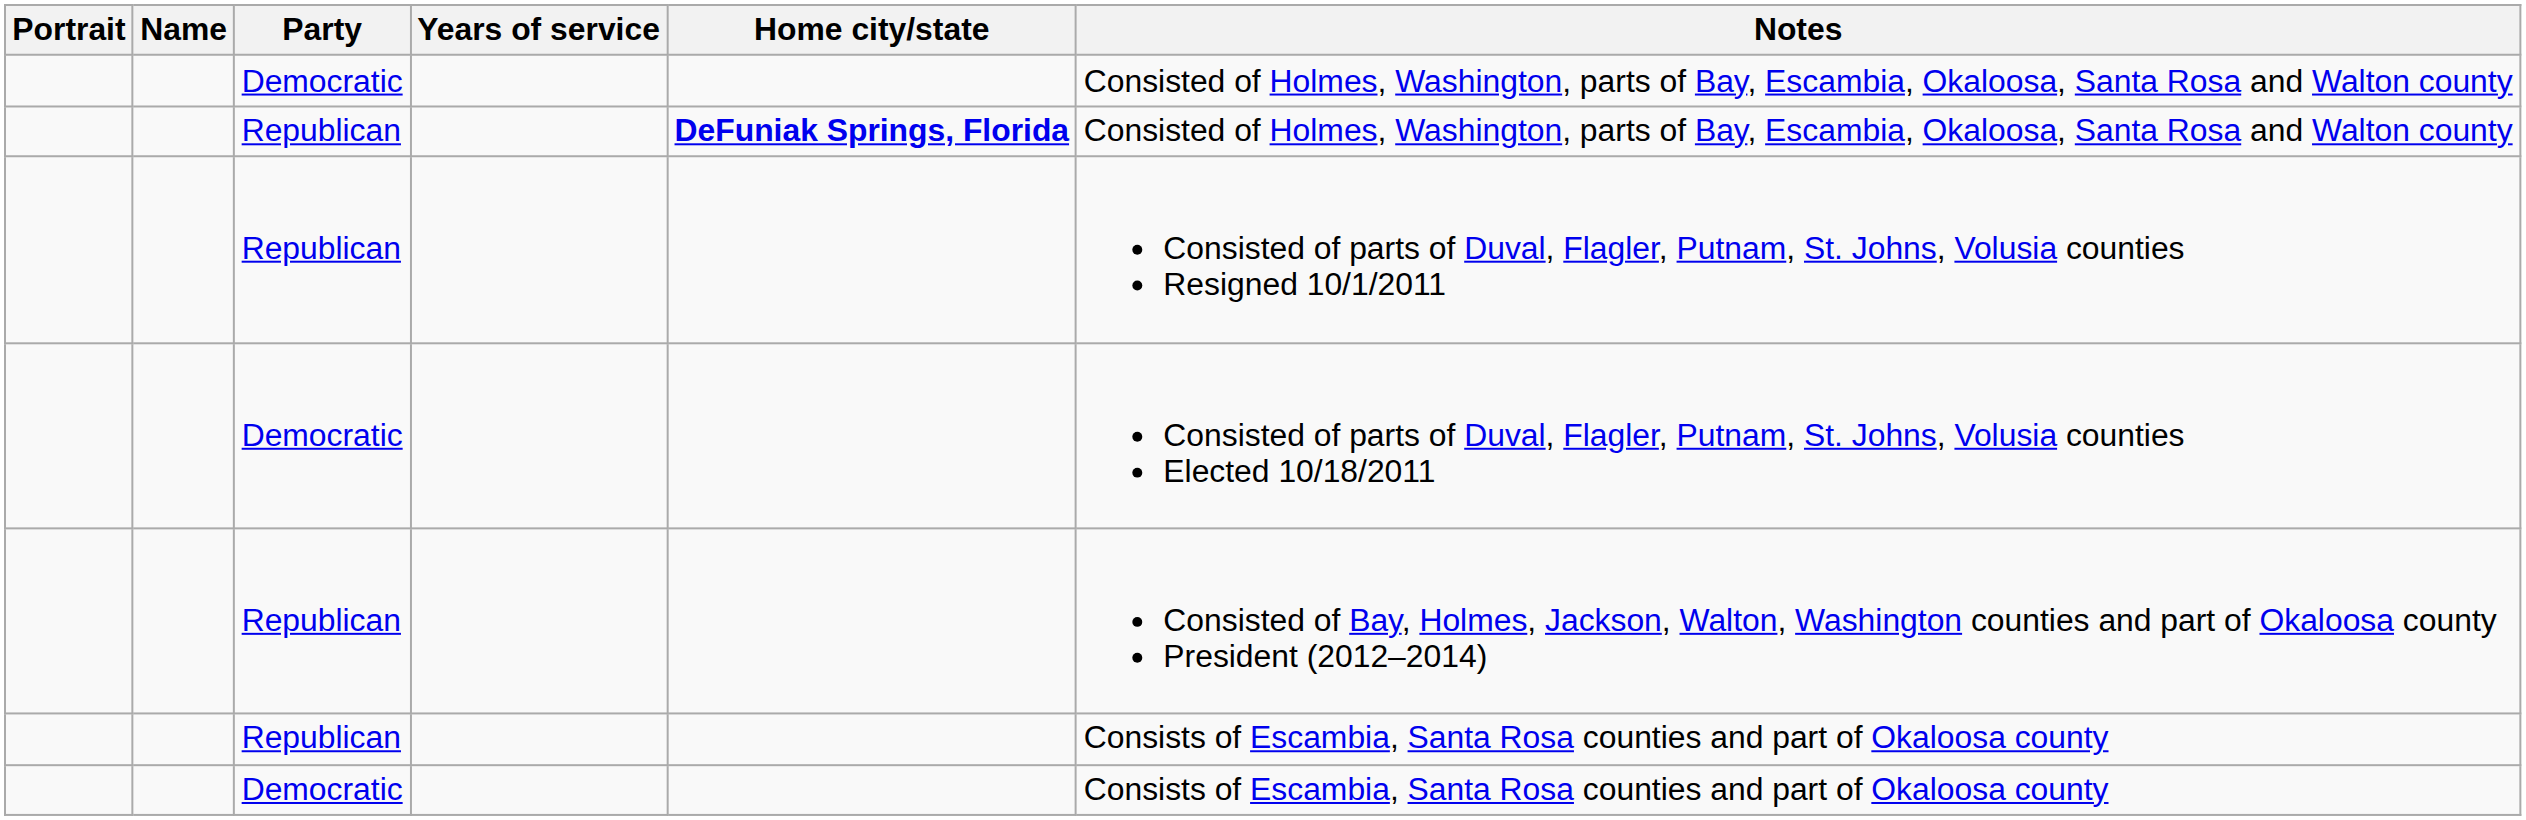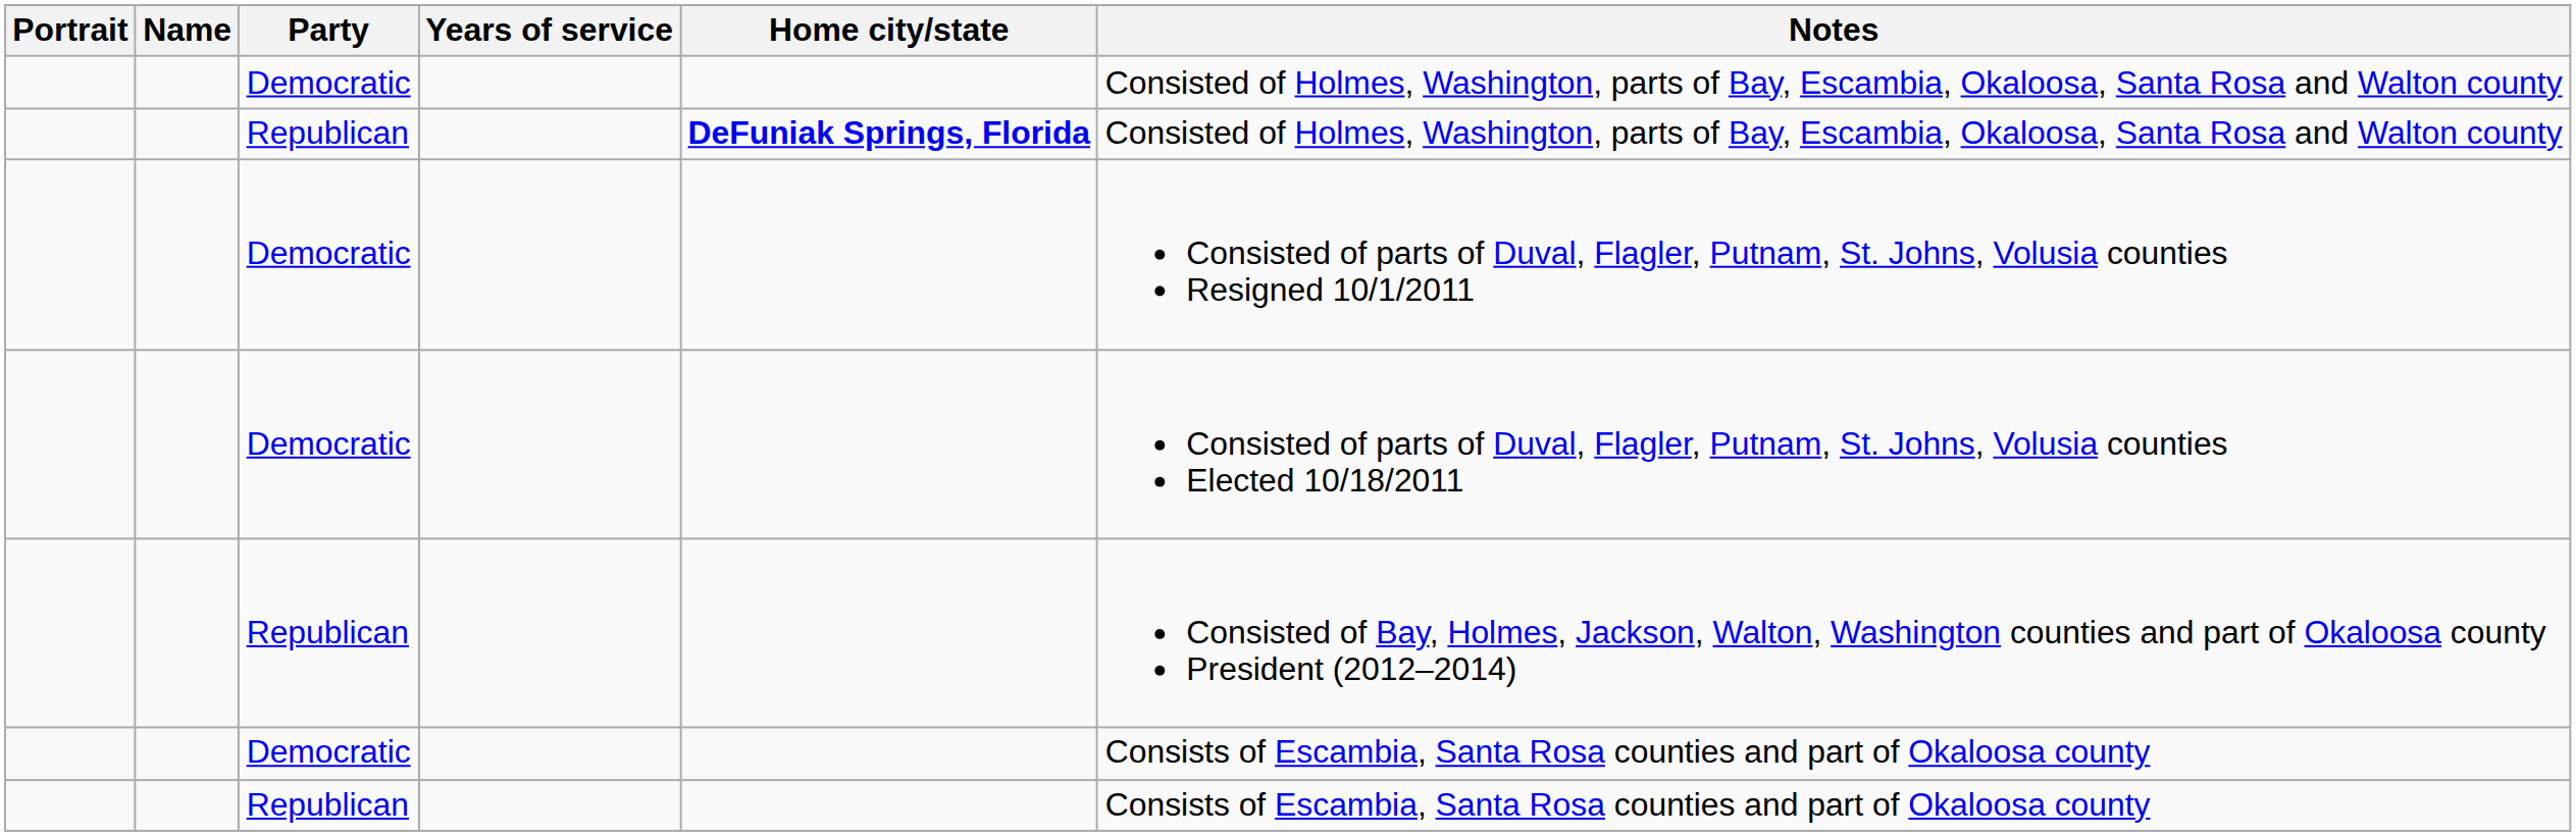row 4 | Party: Republican -> Democratic
row 7 | Party: Republican -> Democratic
row 8 | Party: Democratic -> Republican
